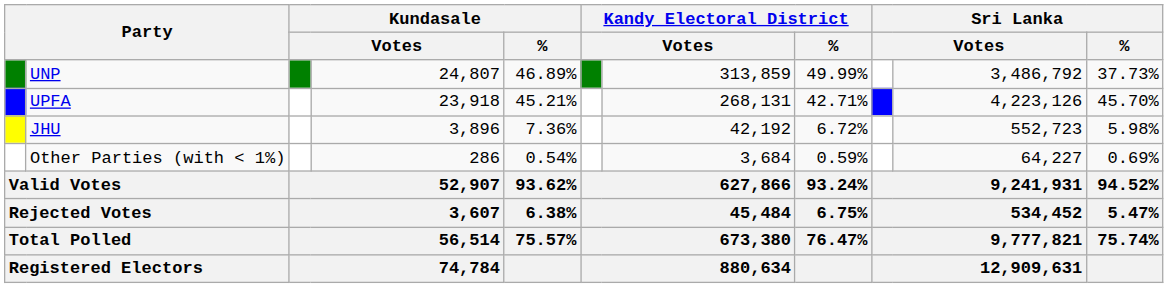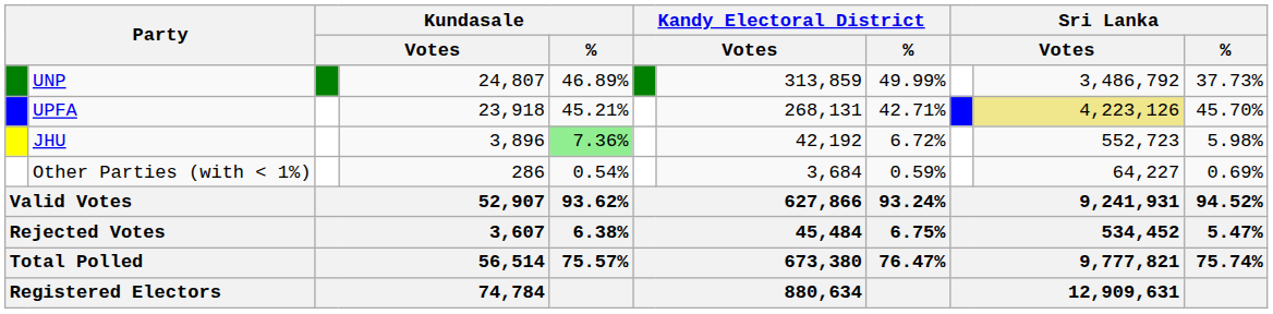UPFA | column 10: no background -> khaki background
JHU | Kundasale / %: no background -> lightgreen background
